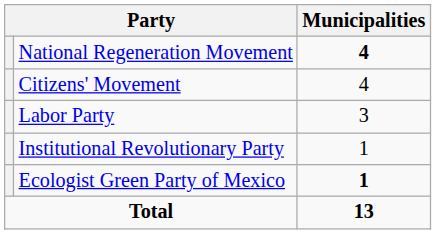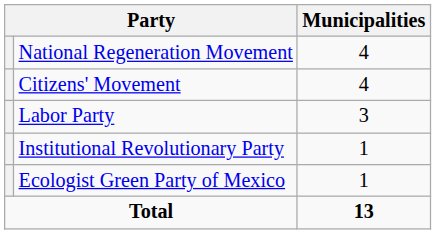National Regeneration Movement | Municipalities: bold -> normal
Ecologist Green Party of Mexico | Municipalities: bold -> normal
